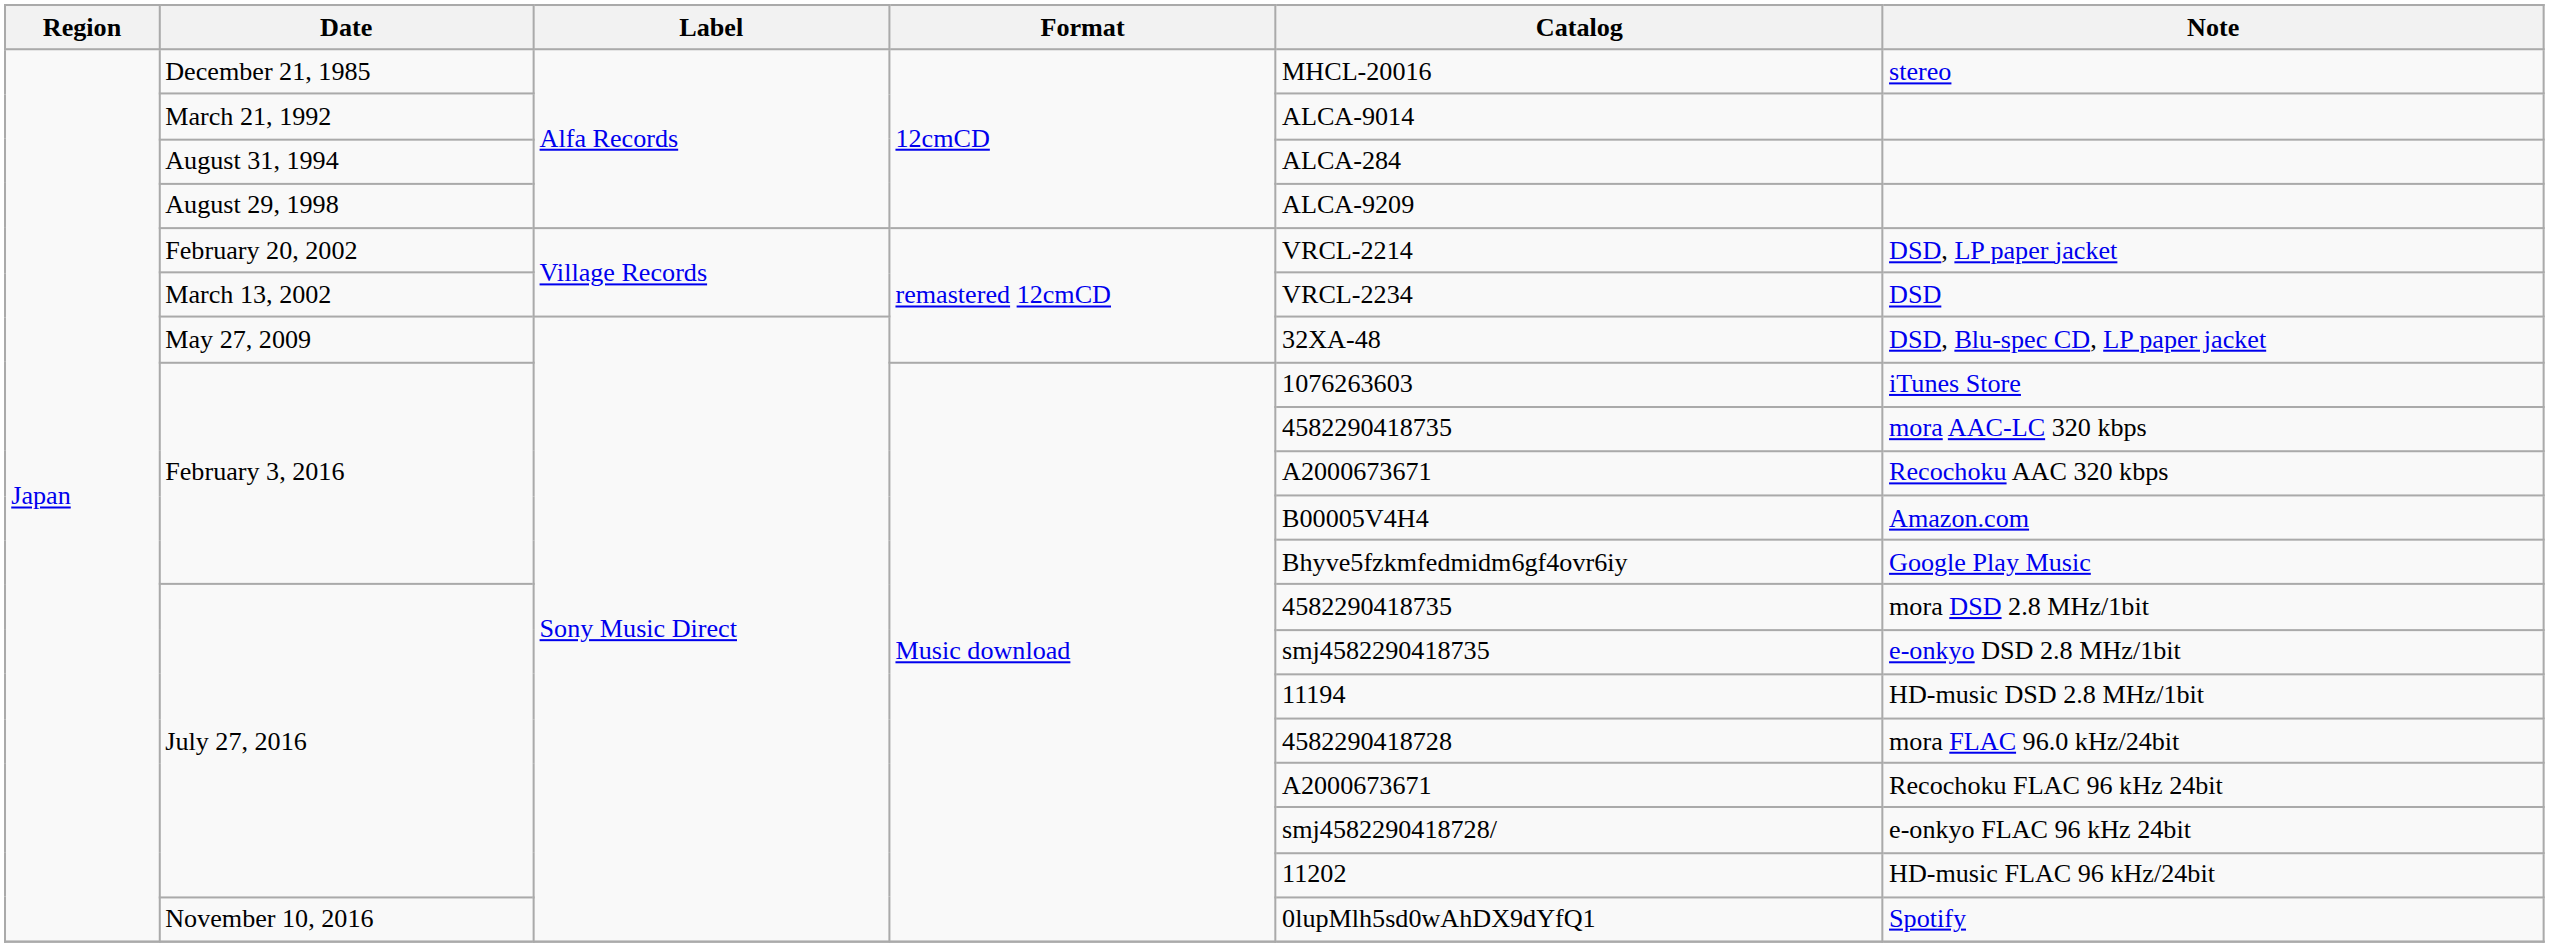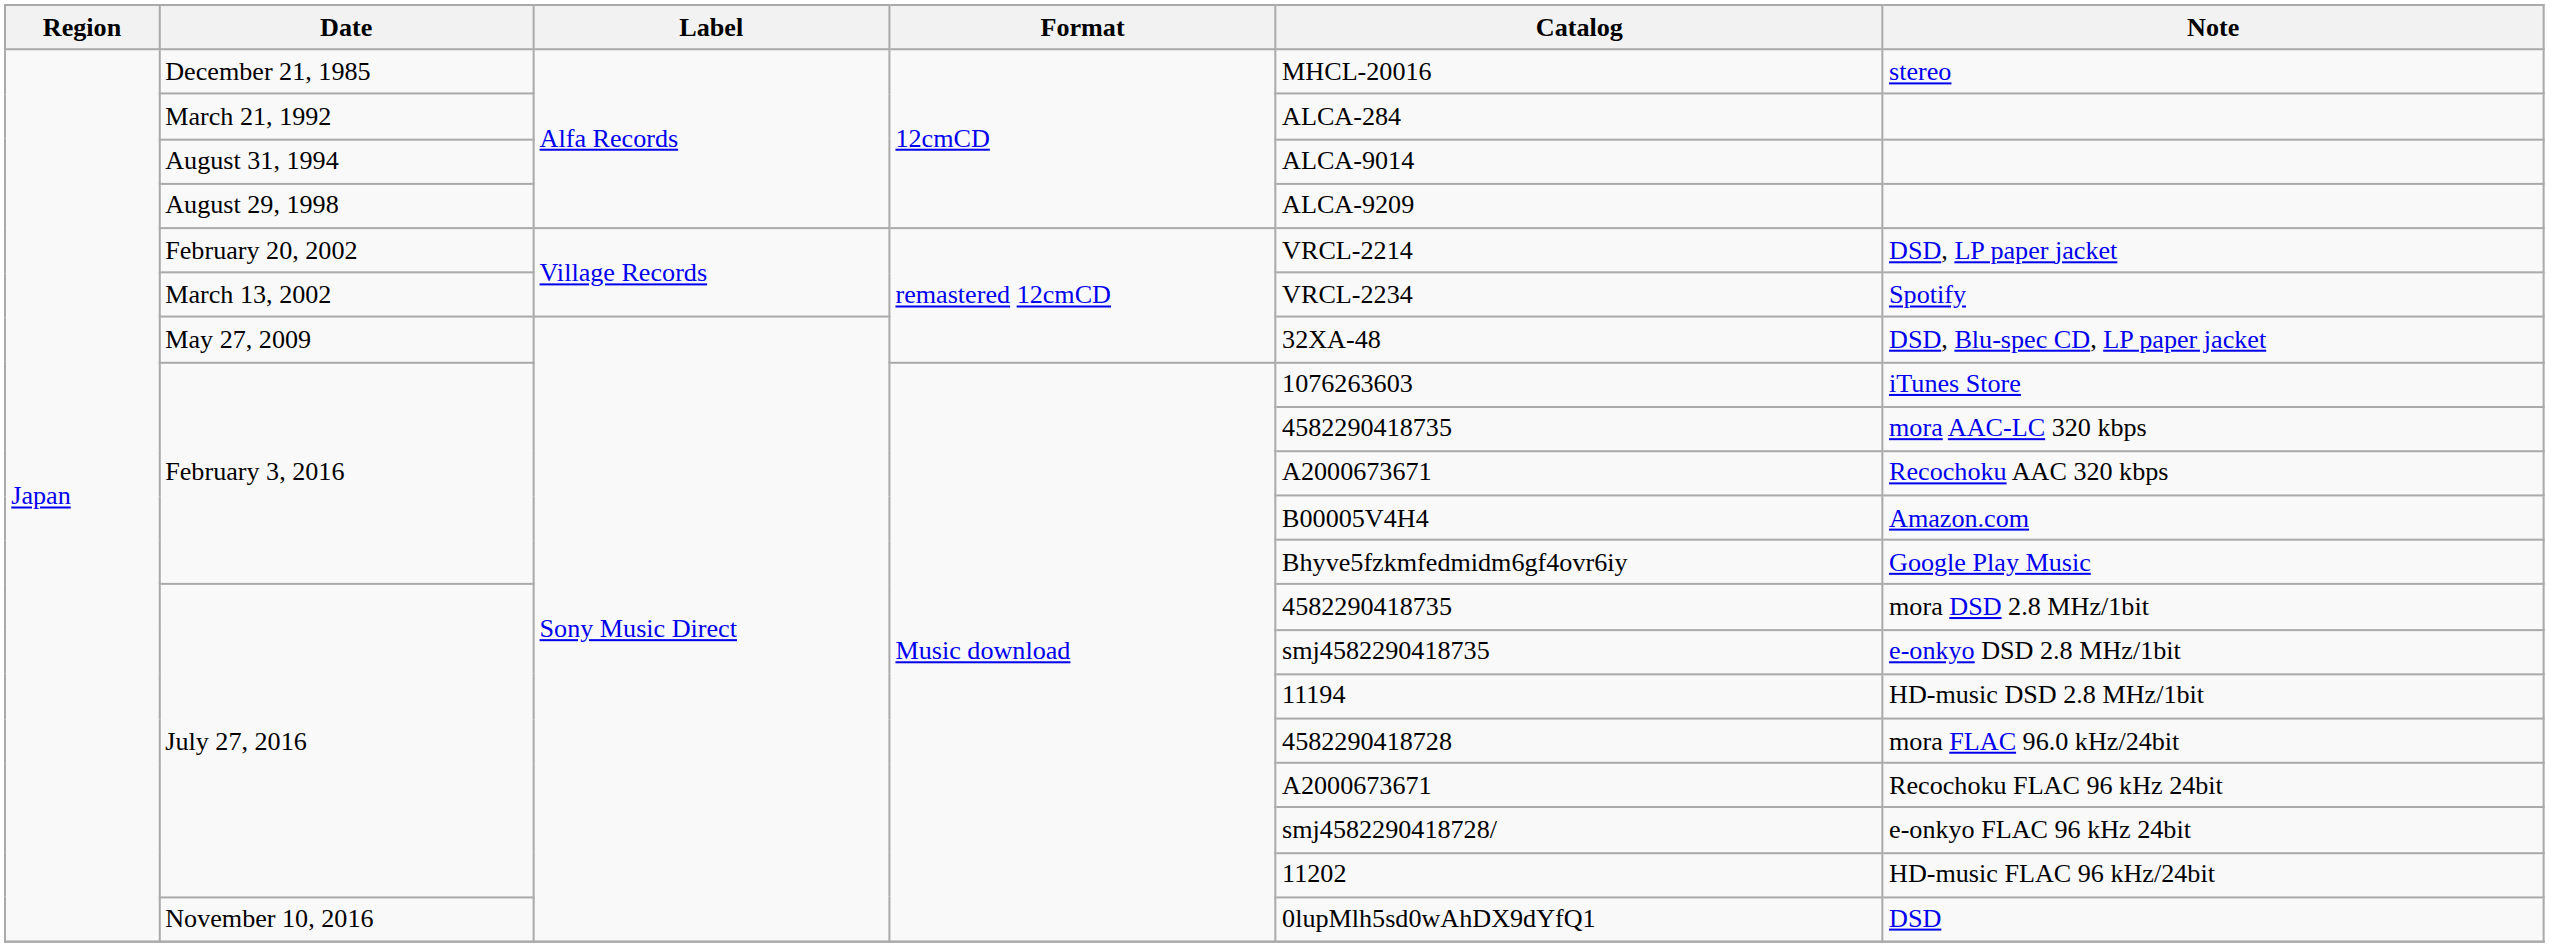March 21, 1992 | Catalog: ALCA-9014 -> ALCA-284
August 31, 1994 | Catalog: ALCA-284 -> ALCA-9014
March 13, 2002 | Note: DSD -> Spotify
November 10, 2016 | Note: Spotify -> DSD
